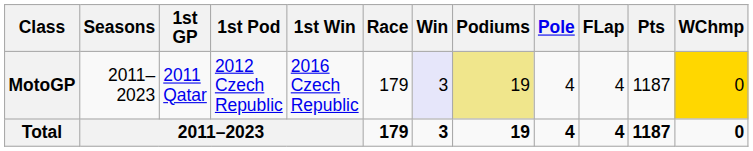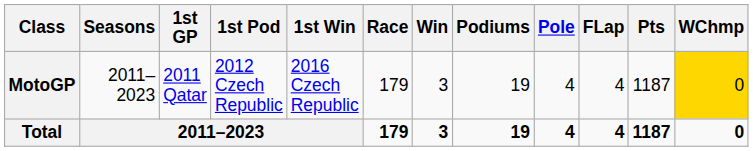MotoGP | Win: lavender background -> no background
MotoGP | Podiums: khaki background -> no background
